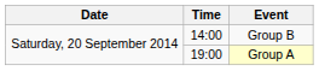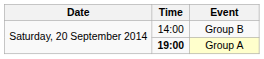Group A | Time: normal -> bold
